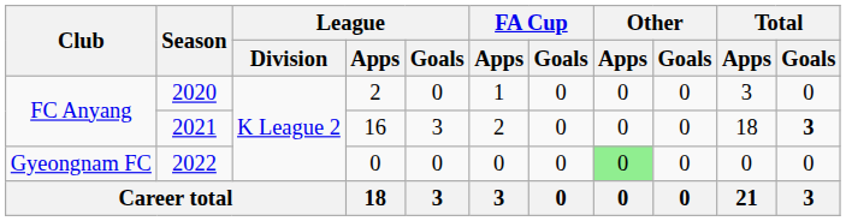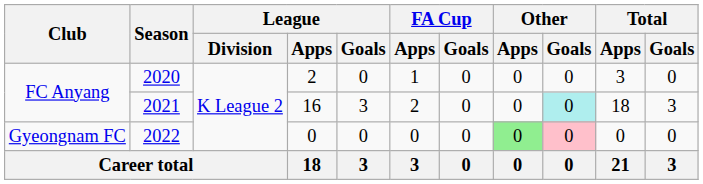2021 | Other / Goals: no background -> paleturquoise background
2021 | Total / Goals: bold -> normal
2022 | Other / Goals: no background -> pink background
